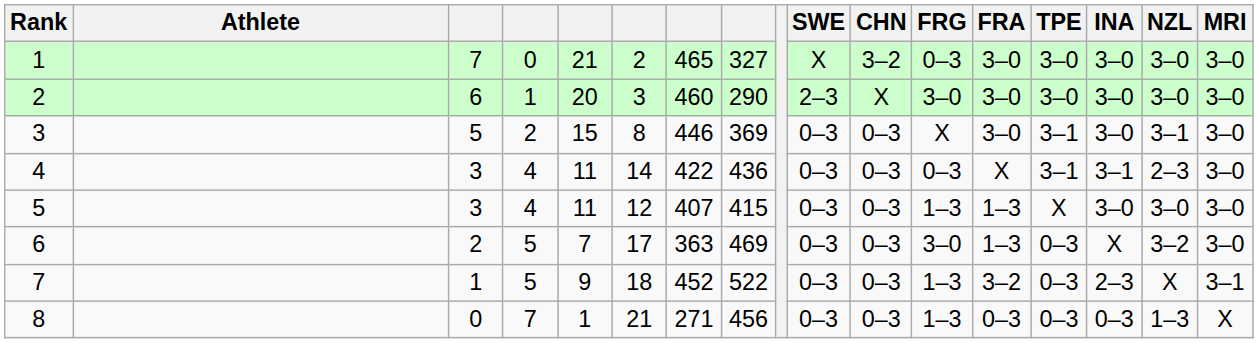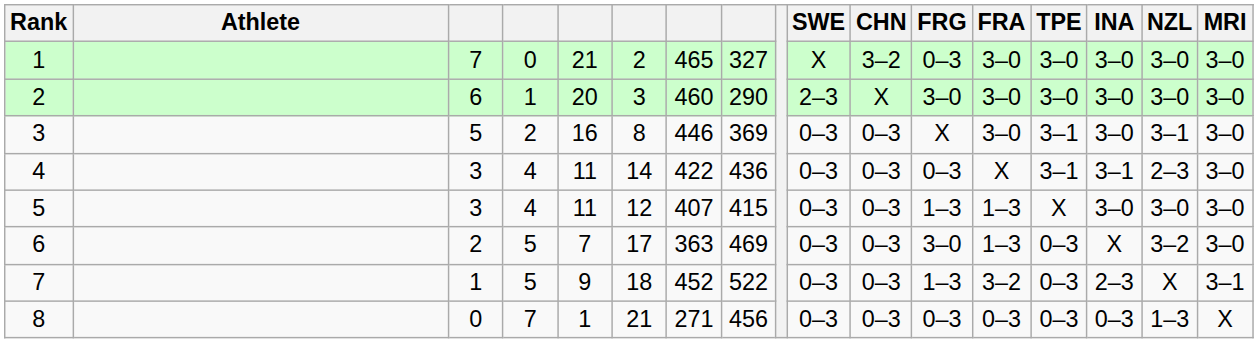row 4 | column 5: 15 -> 16
row 9 | FRG: 1–3 -> 0–3
